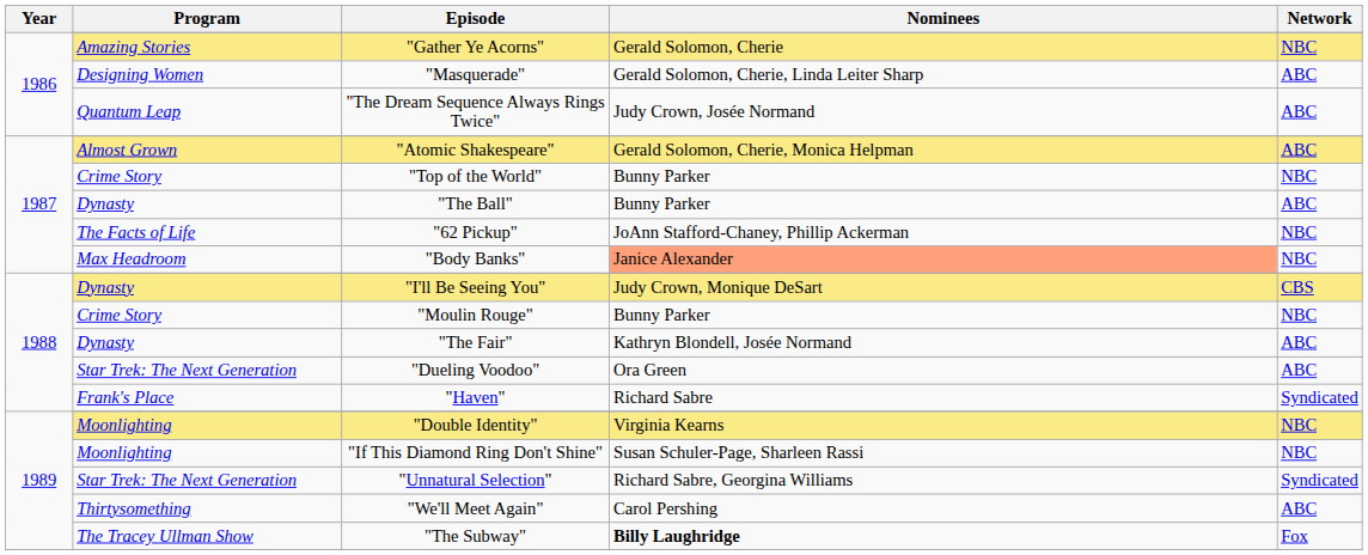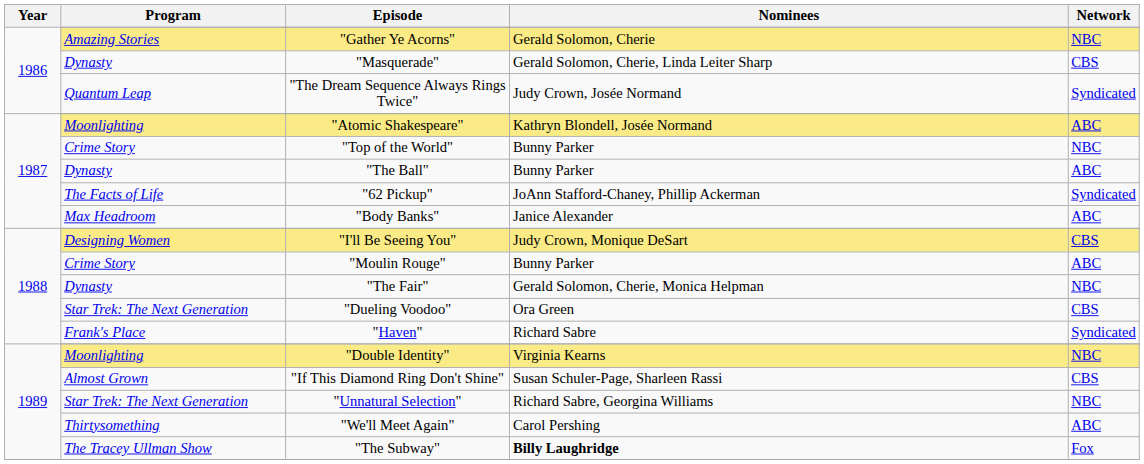"Masquerade" | Program: Designing Women -> Dynasty
"Masquerade" | Network: ABC -> CBS
"The Dream Sequence Always Rings Twice" | Network: ABC -> Syndicated
"Atomic Shakespeare" | Program: Almost Grown -> Moonlighting
"Atomic Shakespeare" | Nominees: Gerald Solomon, Cherie, Monica Helpman -> Kathryn Blondell, Josée Normand
"62 Pickup" | Network: NBC -> Syndicated
"Body Banks" | Nominees: lightsalmon background -> no background
"Body Banks" | Network: NBC -> ABC
"I'll Be Seeing You" | Program: Dynasty -> Designing Women
"Moulin Rouge" | Network: NBC -> ABC
"The Fair" | Nominees: Kathryn Blondell, Josée Normand -> Gerald Solomon, Cherie, Monica Helpman
"The Fair" | Network: ABC -> NBC
"Dueling Voodoo" | Network: ABC -> CBS
"If This Diamond Ring Don't Shine" | Program: Moonlighting -> Almost Grown
"If This Diamond Ring Don't Shine" | Network: NBC -> CBS
"Unnatural Selection" | Network: Syndicated -> NBC
